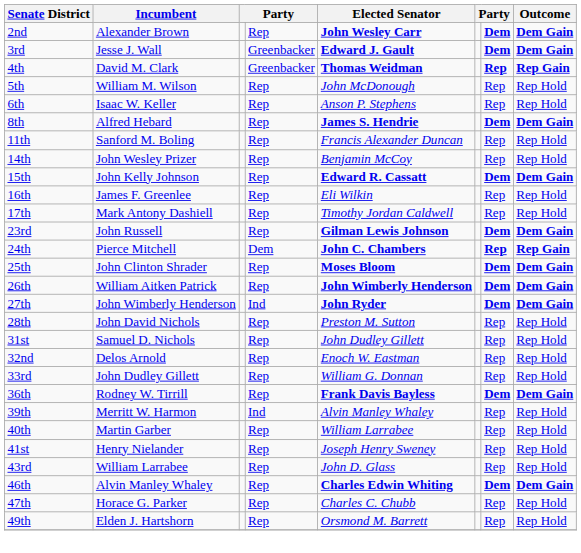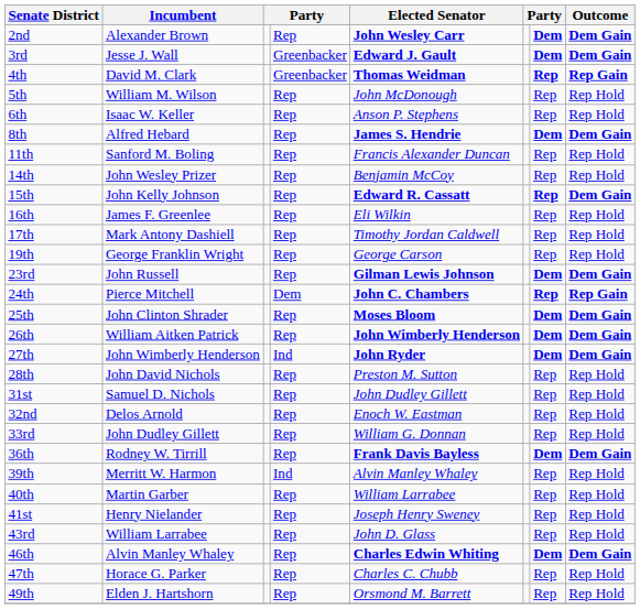15th | column 7: Dem -> Rep
+ row: 19th | George Franklin Wright | Rep | George Carson | Rep | Rep Hold
